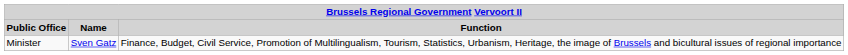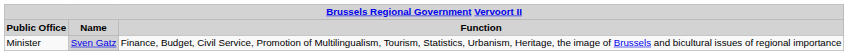Minister | Name: no background -> lightgrey background
